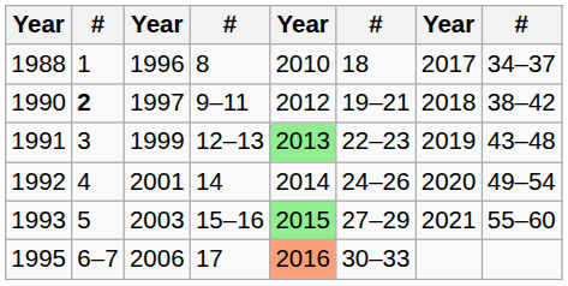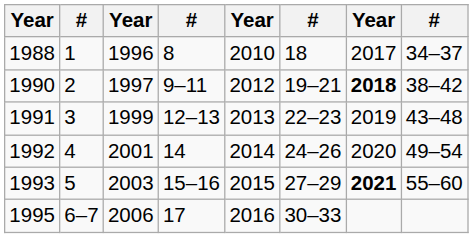1990 | column 2: bold -> normal
1990 | column 7: normal -> bold
1991 | column 5: lightgreen background -> no background
1993 | column 5: lightgreen background -> no background
1993 | column 7: normal -> bold
1995 | column 5: lightsalmon background -> no background
